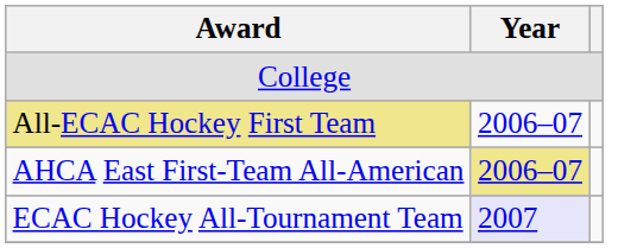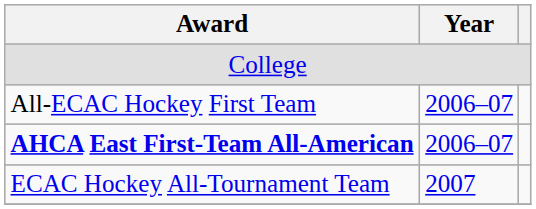All-ECAC Hockey First Team | Award: khaki background -> no background
AHCA East First-Team All-American | Award: normal -> bold
AHCA East First-Team All-American | Year: khaki background -> no background
ECAC Hockey All-Tournament Team | Year: lavender background -> no background
